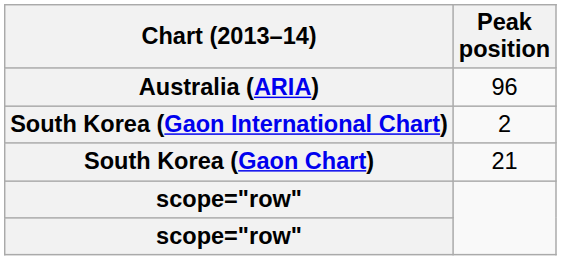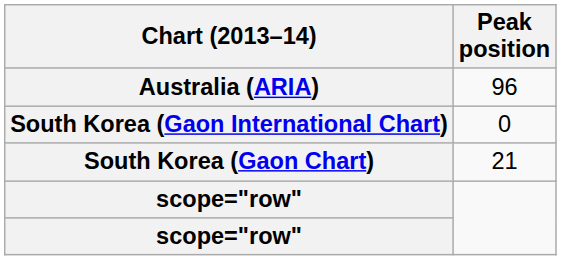South Korea (Gaon International Chart) | Peak position: 2 -> 0
